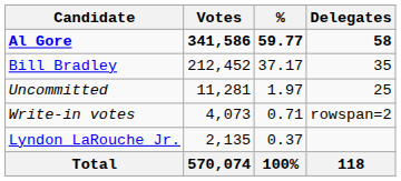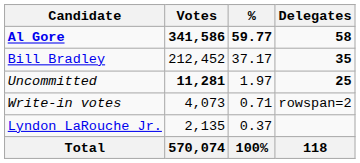Bill Bradley | Delegates: normal -> bold
Uncommitted | Votes: normal -> bold
Uncommitted | Delegates: normal -> bold
